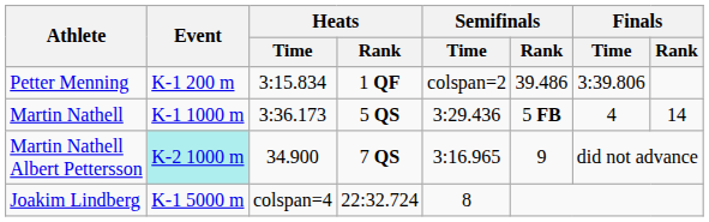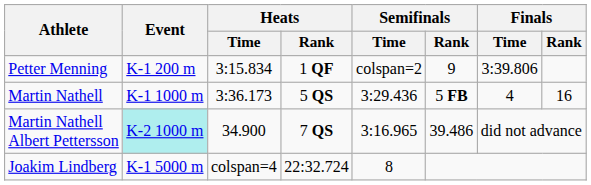Petter Menning | Semifinals / Rank: 39.486 -> 9
Martin Nathell | Finals / Rank: 14 -> 16
Martin Nathell Albert Pettersson | Semifinals / Rank: 9 -> 39.486
